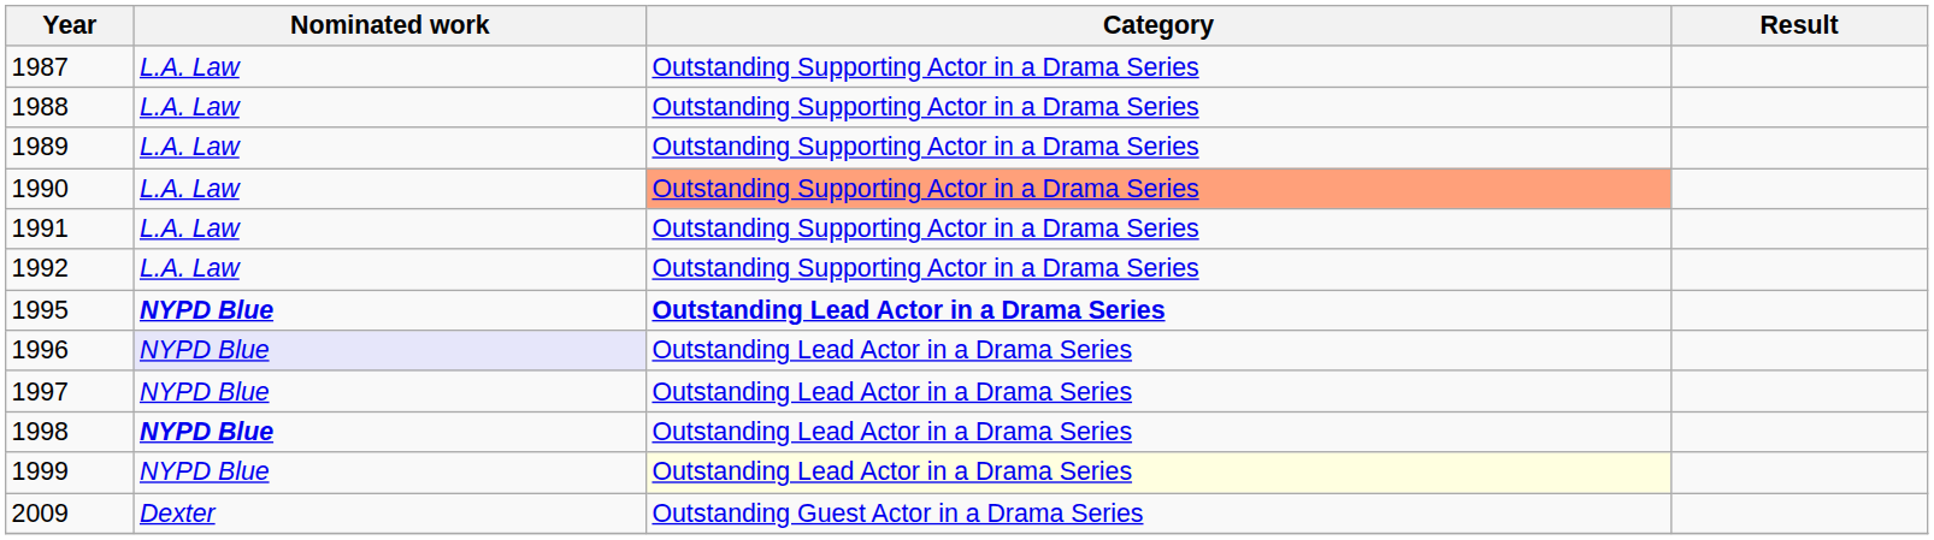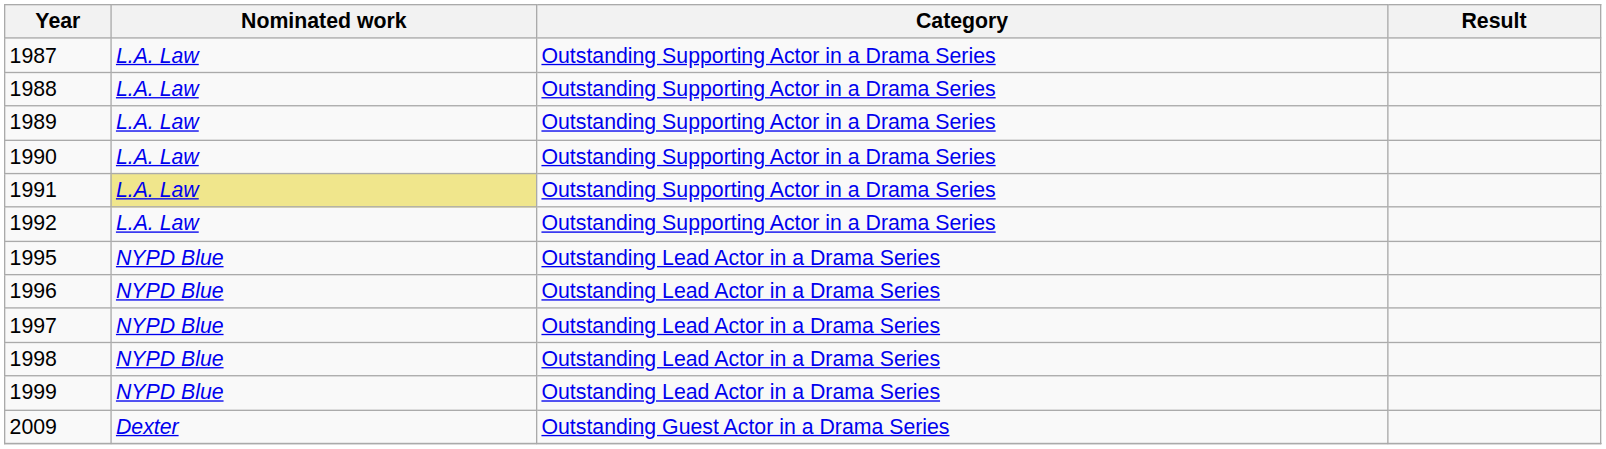1990 | Category: lightsalmon background -> no background
1991 | Nominated work: no background -> khaki background
1995 | Nominated work: bold -> normal
1995 | Category: bold -> normal
1996 | Nominated work: lavender background -> no background
1998 | Nominated work: bold -> normal
1999 | Category: lightyellow background -> no background
